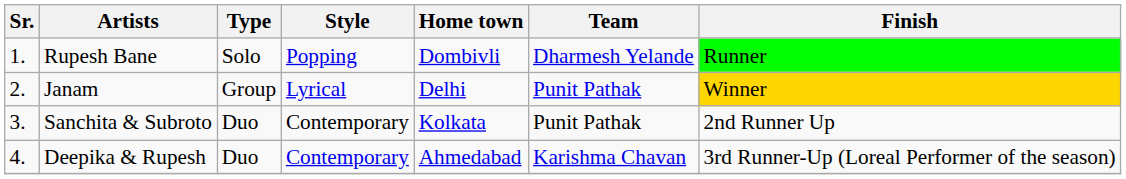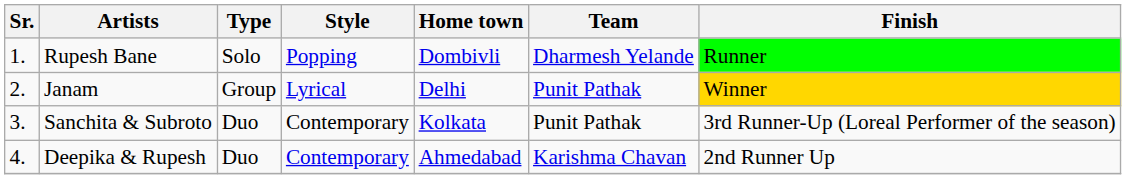Sanchita & Subroto | Finish: 2nd Runner Up -> 3rd Runner-Up (Loreal Performer of the season)
Deepika & Rupesh | Finish: 3rd Runner-Up (Loreal Performer of the season) -> 2nd Runner Up
